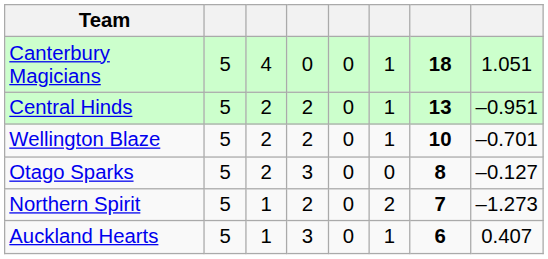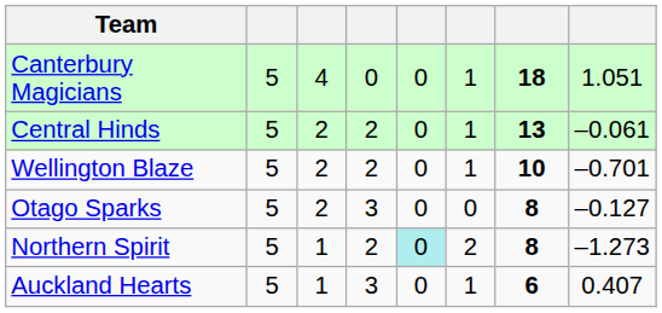Central Hinds | column 8: –0.951 -> –0.061
Northern Spirit | column 5: no background -> paleturquoise background
Northern Spirit | column 7: 7 -> 8
